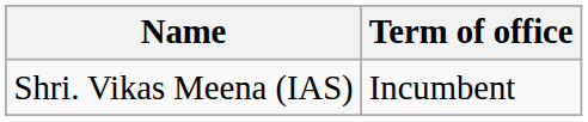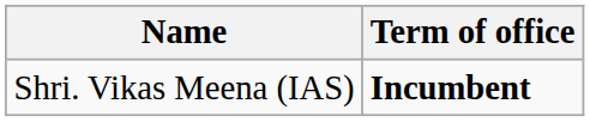Shri. Vikas Meena (IAS) | Term of office: normal -> bold
